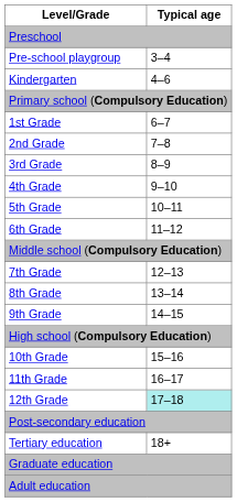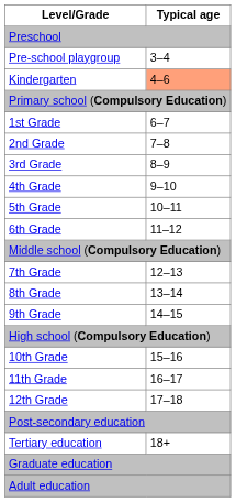Kindergarten | Typical age: no background -> lightsalmon background
12th Grade | Typical age: paleturquoise background -> no background
